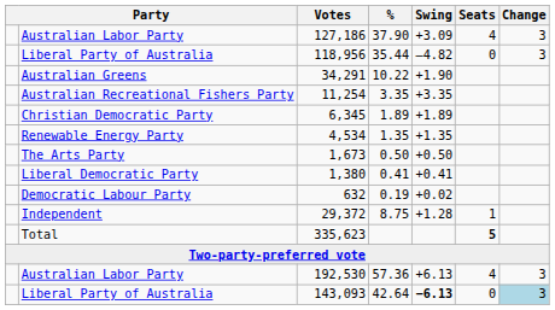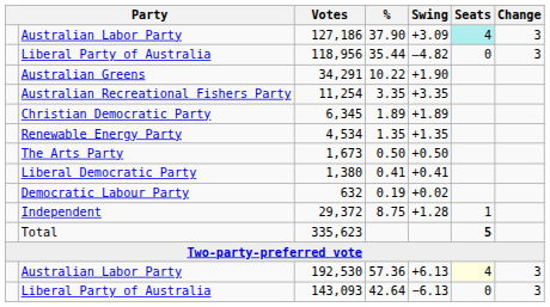127,186 | Seats: no background -> paleturquoise background
192,530 | Seats: no background -> lightyellow background
143,093 | Swing: bold -> normal
143,093 | Change: lightblue background -> no background
